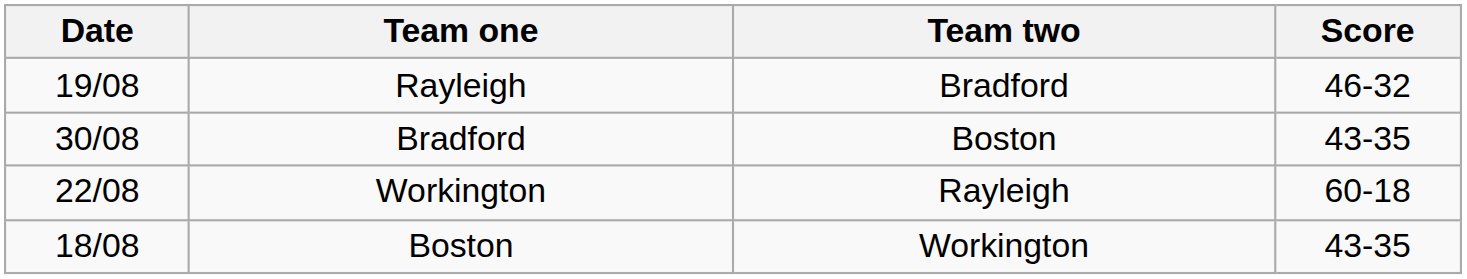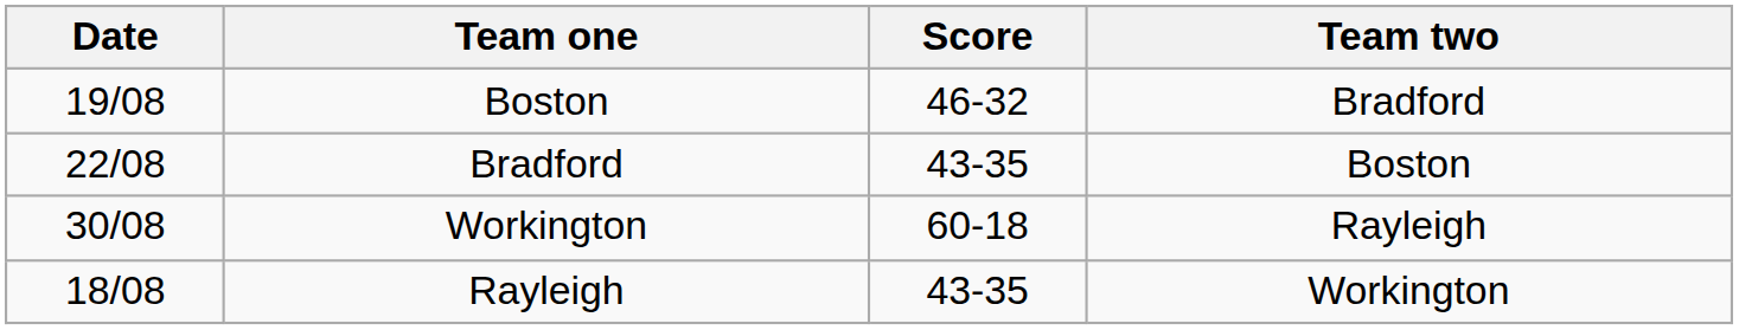columns swapped: Score <-> Team two
row 2 | Team one: Rayleigh -> Boston
row 3 | Date: 30/08 -> 22/08
row 4 | Date: 22/08 -> 30/08
row 5 | Team one: Boston -> Rayleigh
